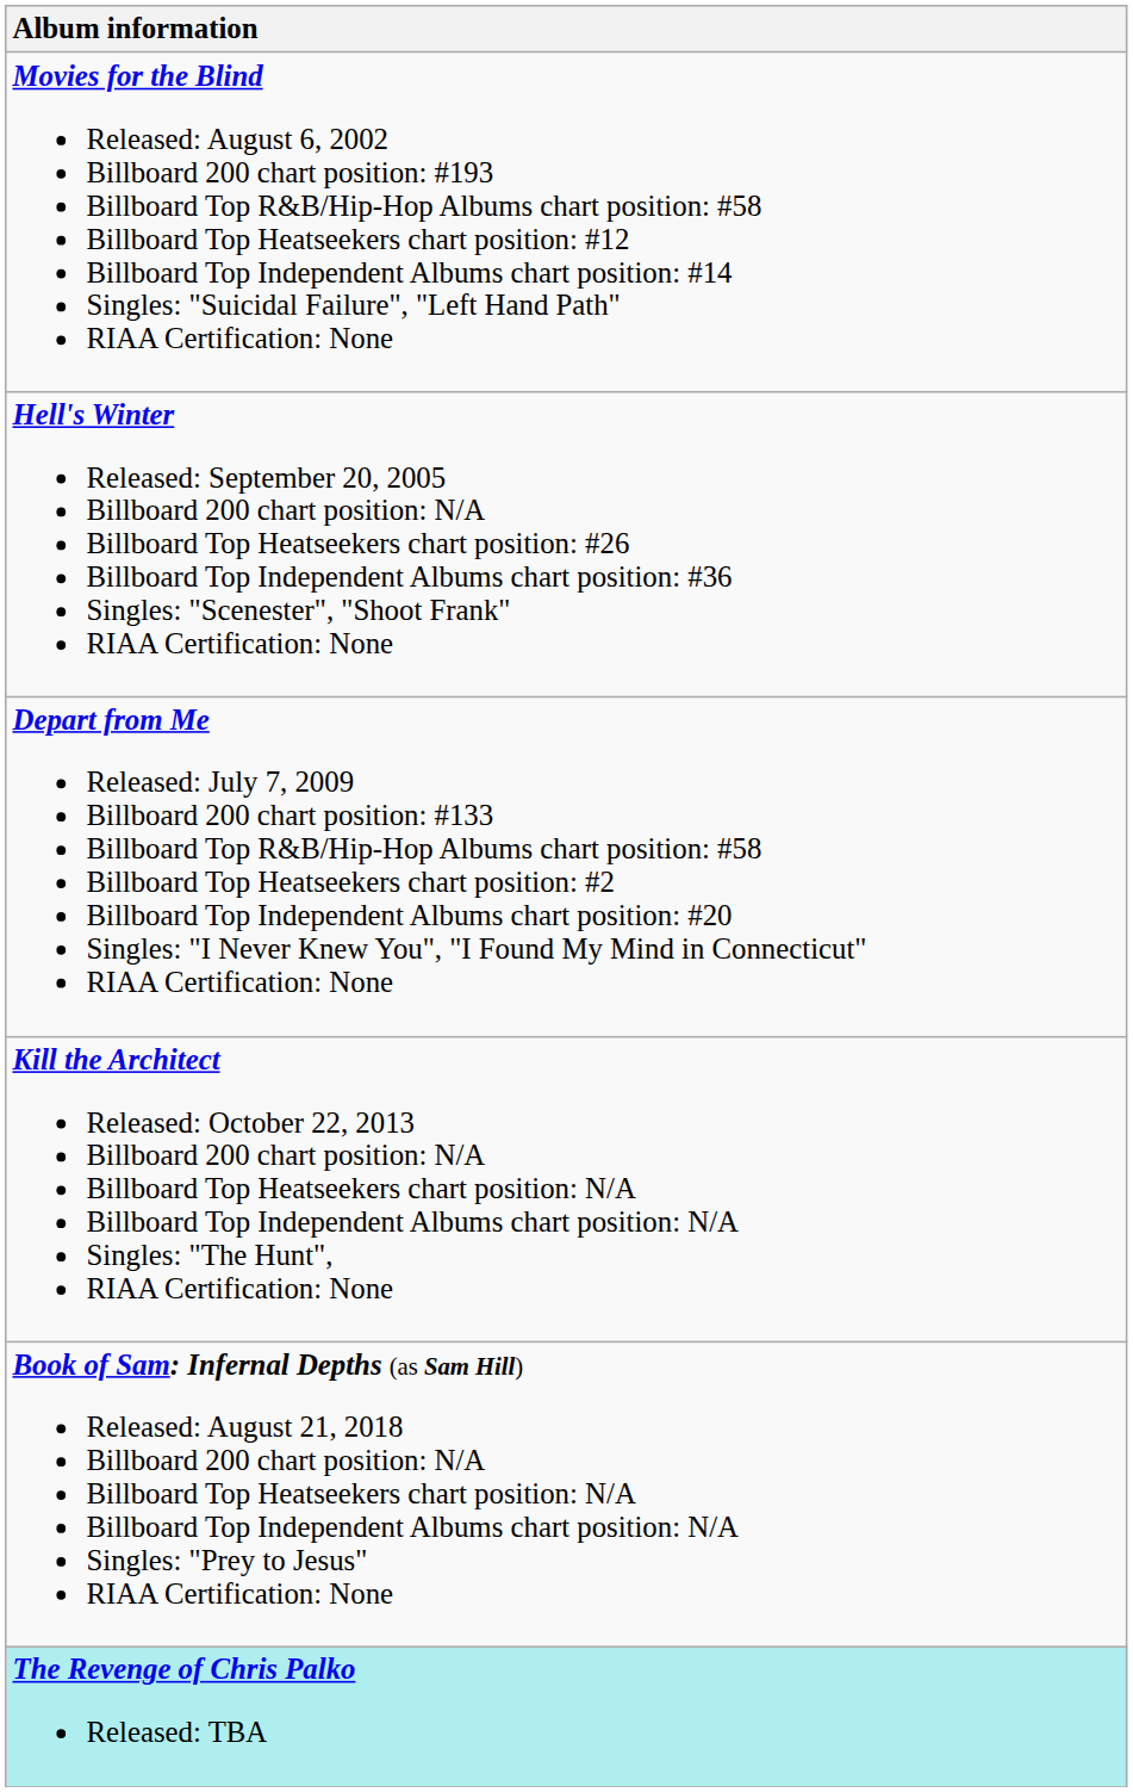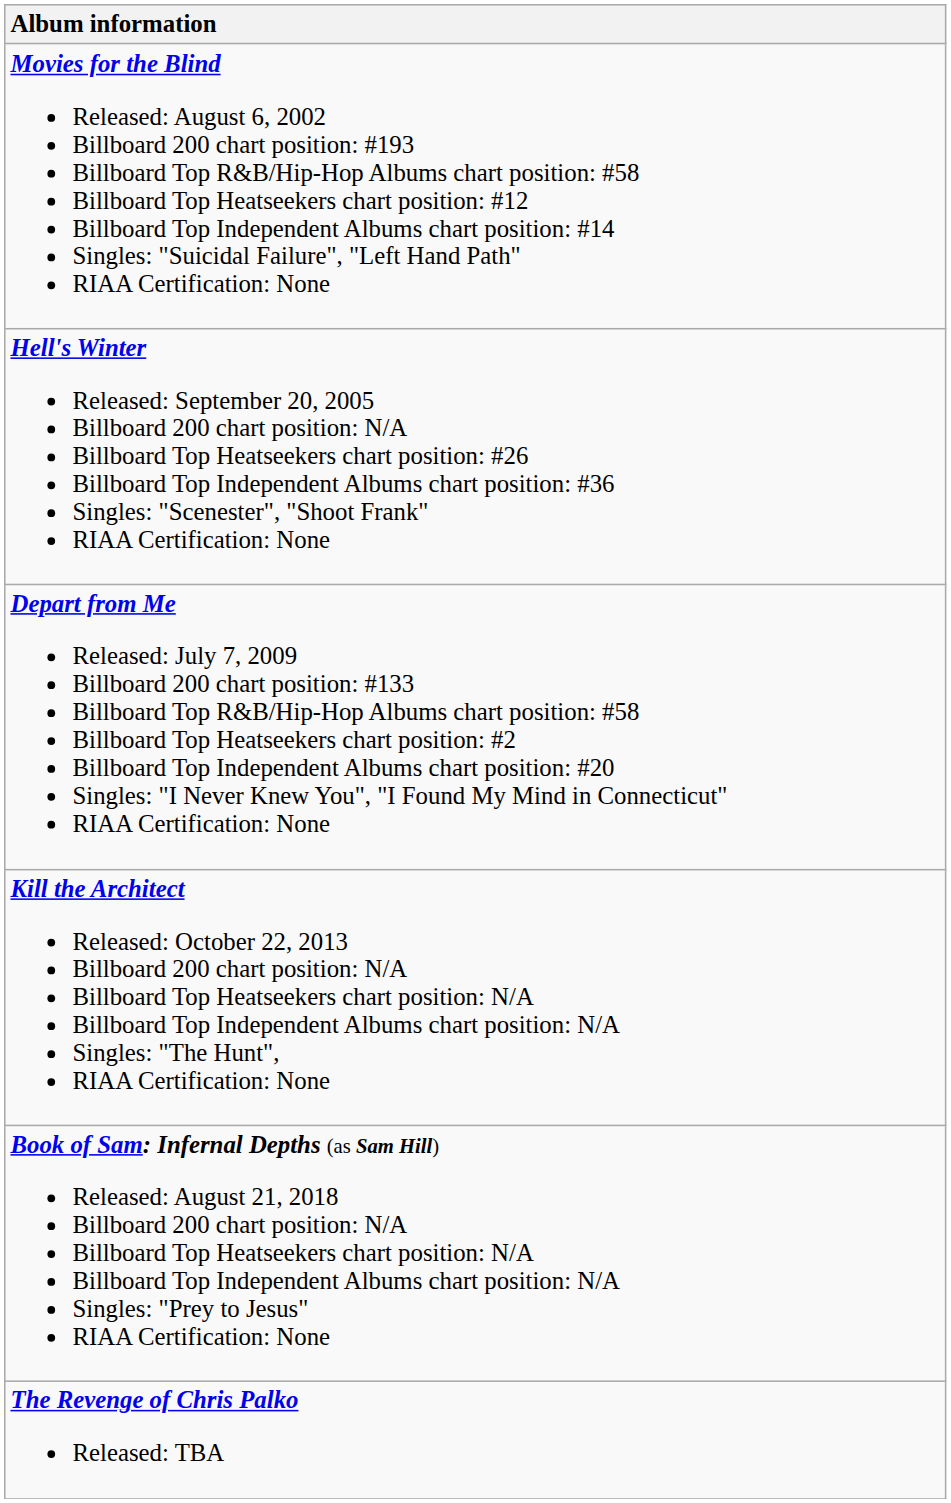row 7 | column 1: paleturquoise background -> no background
